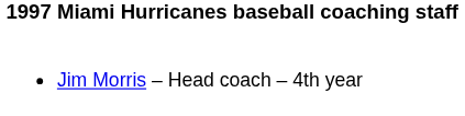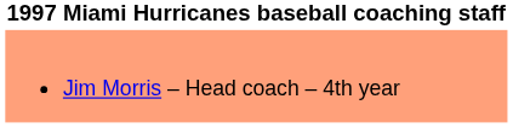Jim Morris – Head coach – 4th year | column 1: no background -> lightsalmon background
